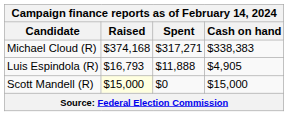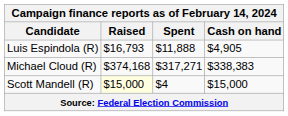rows swapped: Michael Cloud (R) <-> Luis Espindola (R)
Scott Mandell (R) | Spent: $0 -> $4
